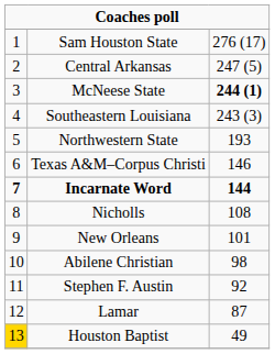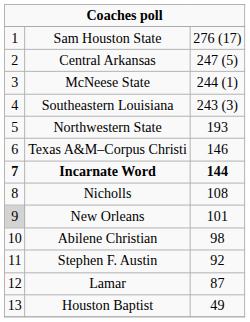McNeese State | column 3: bold -> normal
New Orleans | column 1: no background -> lightgrey background
Houston Baptist | column 1: gold background -> no background
